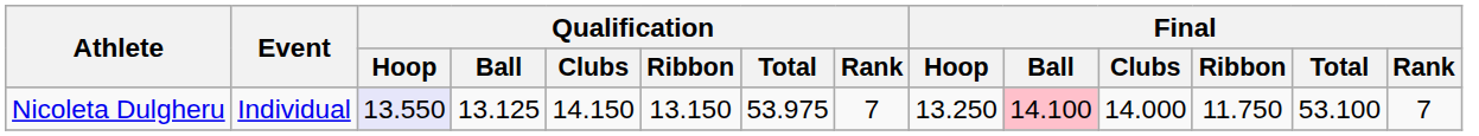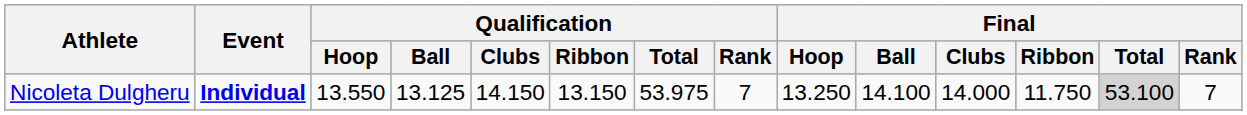Nicoleta Dulgheru | Event: normal -> bold
Nicoleta Dulgheru | Qualification / Hoop: lavender background -> no background
Nicoleta Dulgheru | Final / Ball: pink background -> no background
Nicoleta Dulgheru | Final / Total: no background -> lightgrey background
